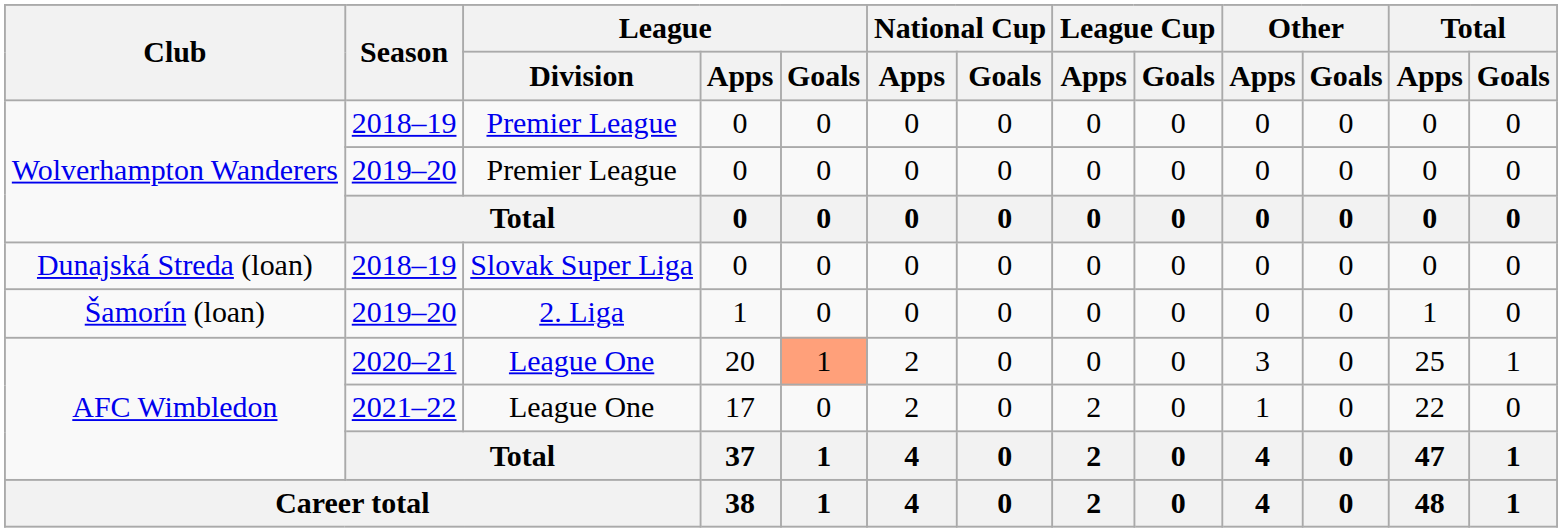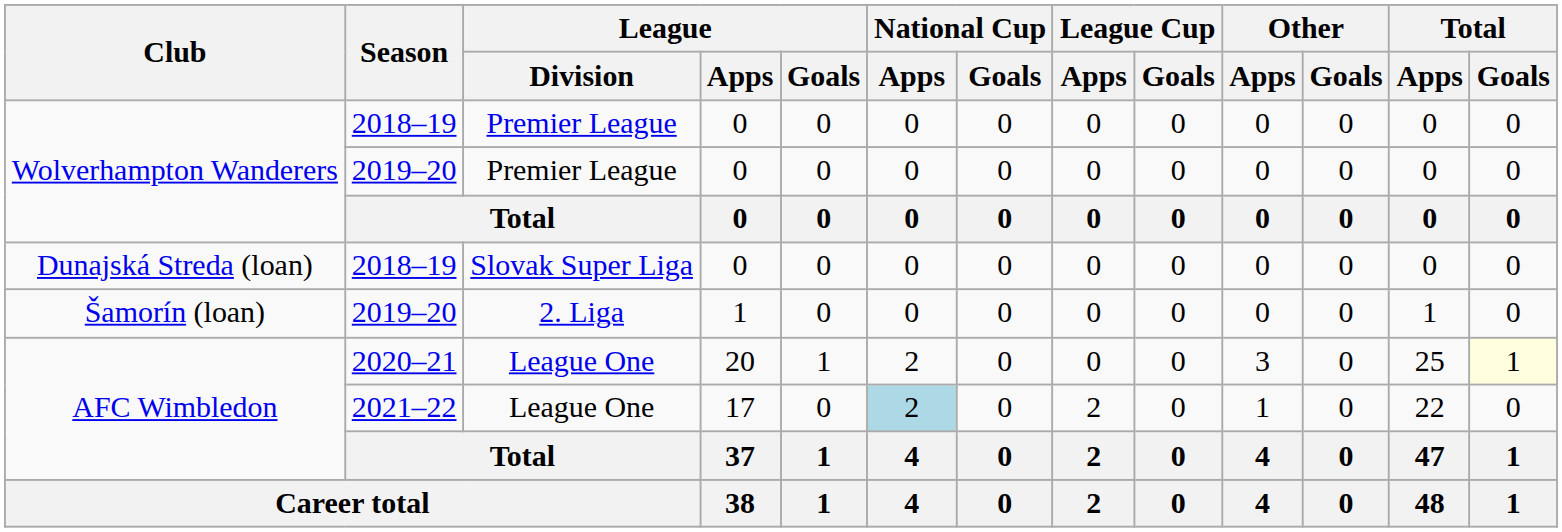AFC Wimbledon / 2020–21 | League / Goals: lightsalmon background -> no background
AFC Wimbledon / 2020–21 | Total / Goals: no background -> lightyellow background
AFC Wimbledon / 2021–22 | National Cup / Apps: no background -> lightblue background
